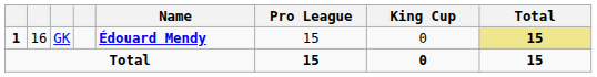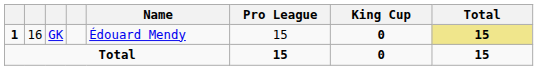1 | Name: bold -> normal
1 | King Cup: normal -> bold
